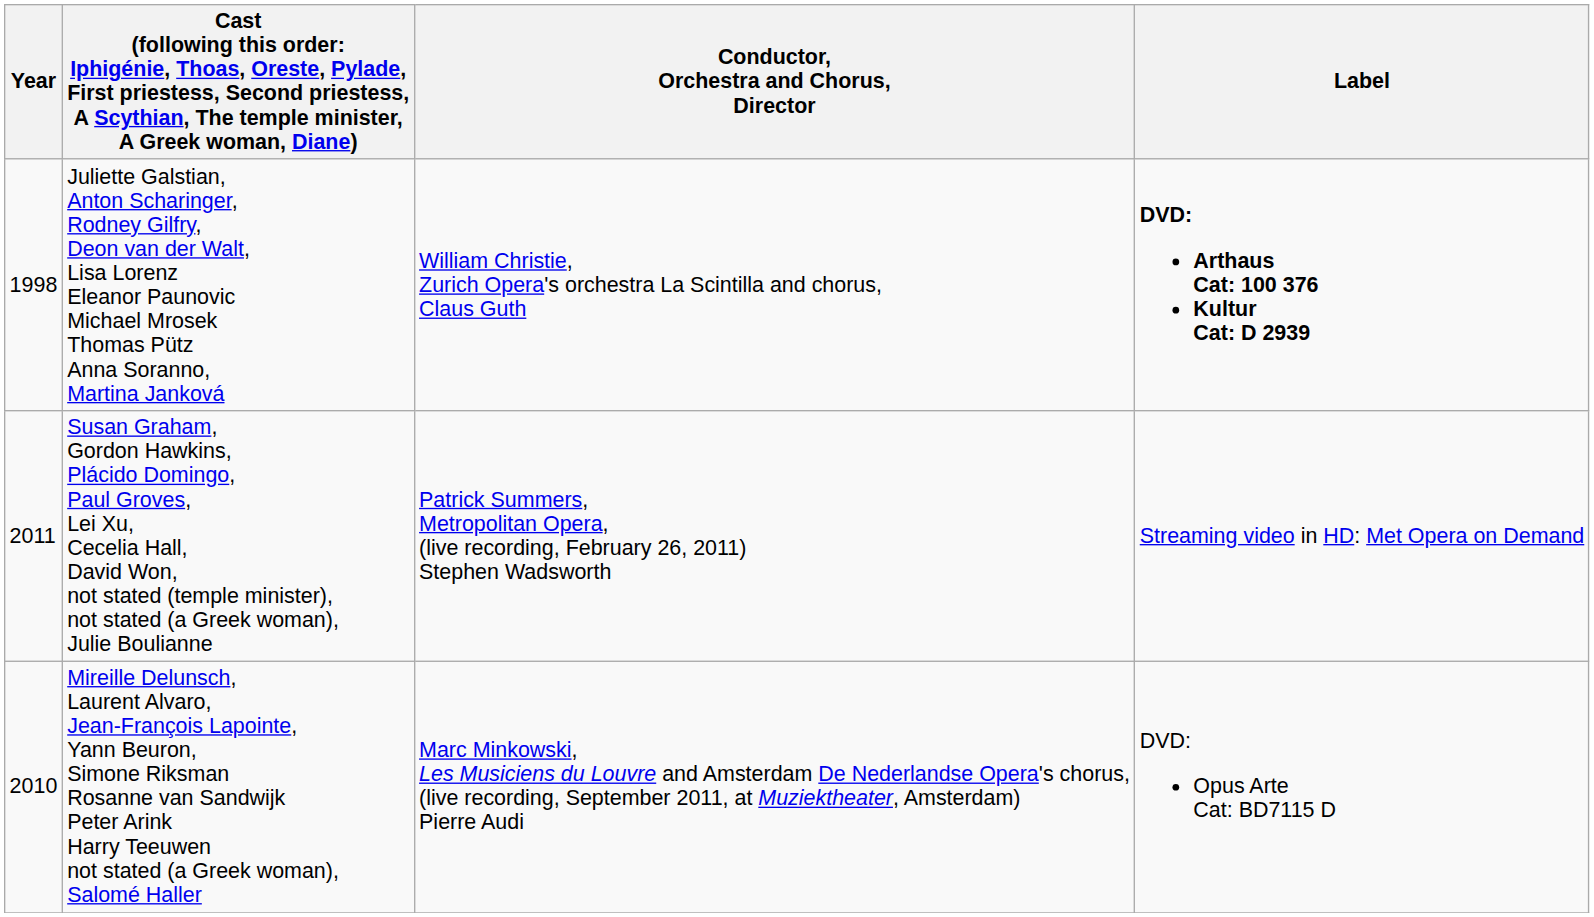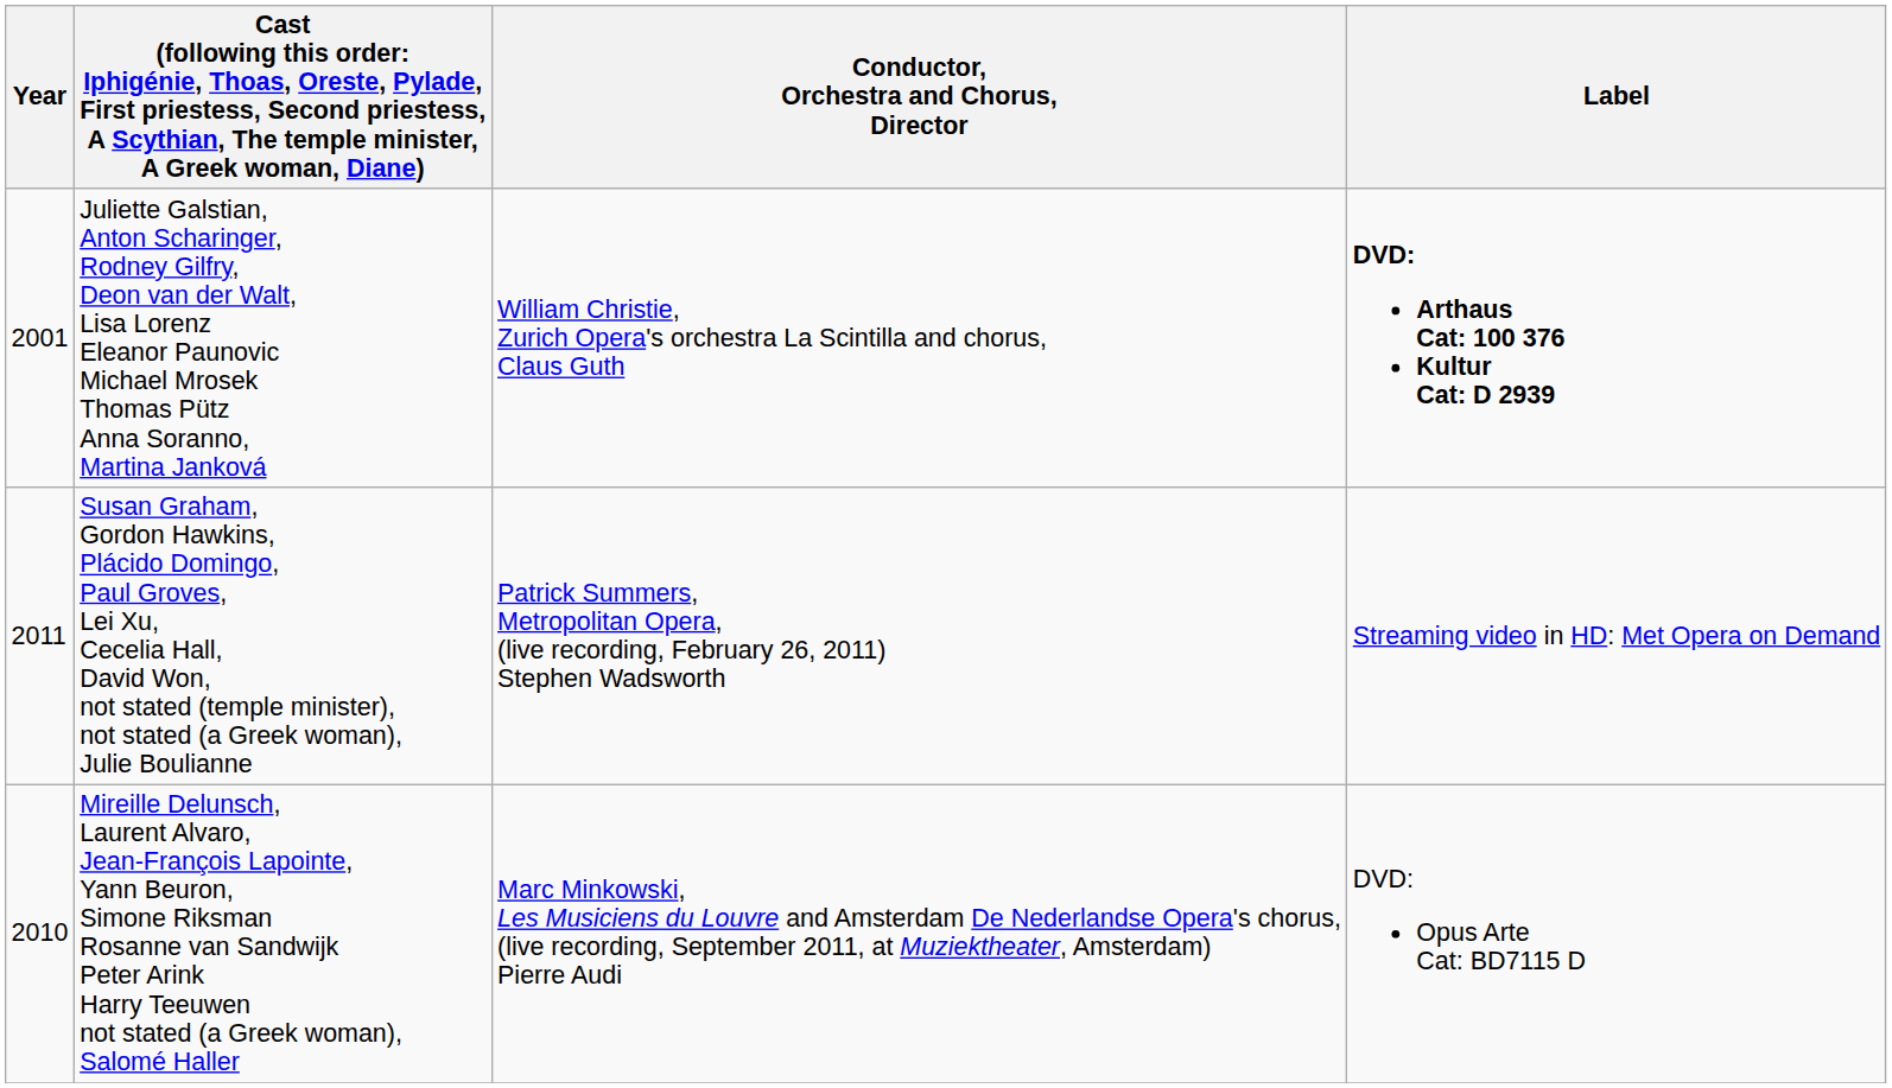row 2 | Year: 1998 -> 2001
